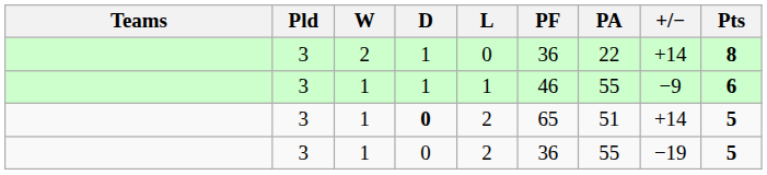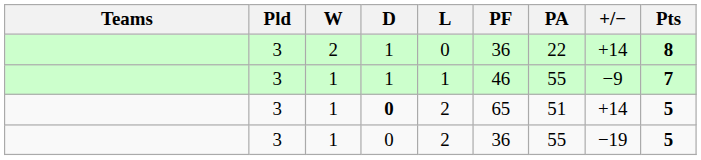row 3 | Pts: 6 -> 7
